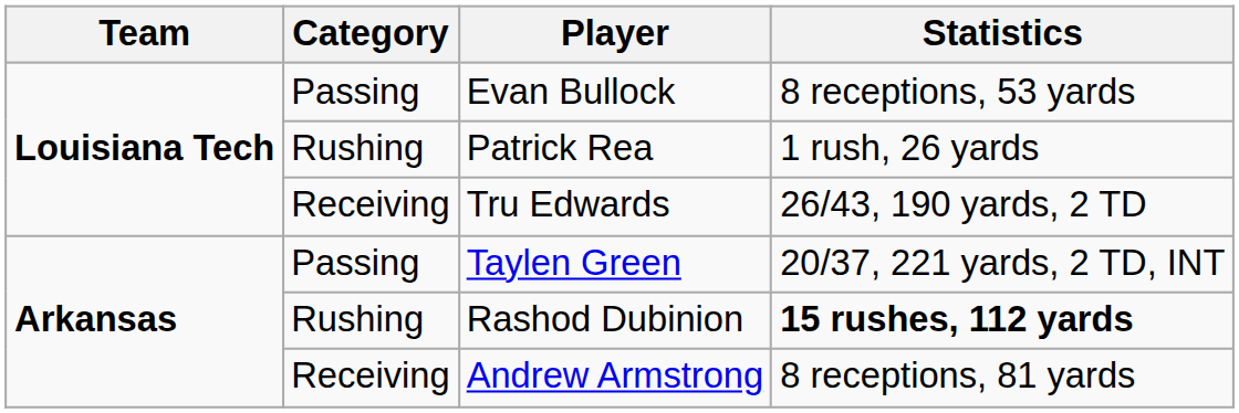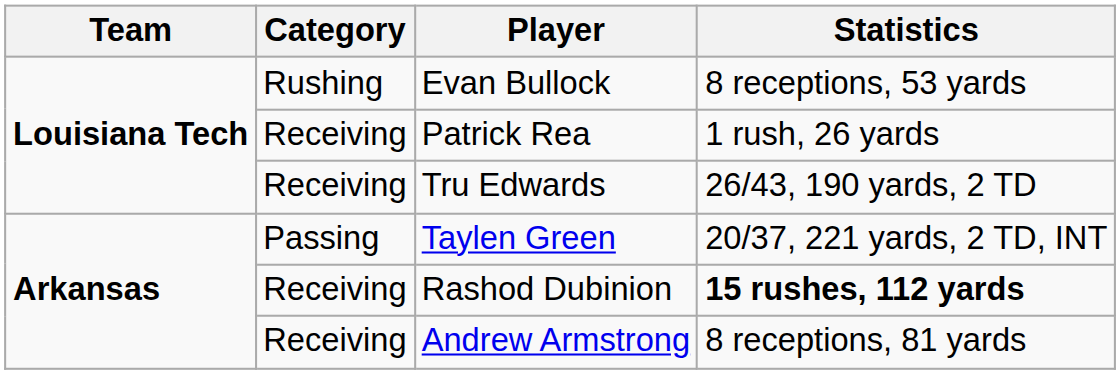Evan Bullock | Category: Passing -> Rushing
Patrick Rea | Category: Rushing -> Receiving
Rashod Dubinion | Category: Rushing -> Receiving
